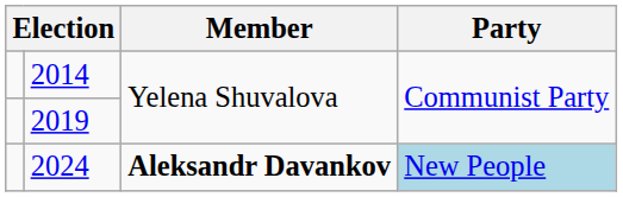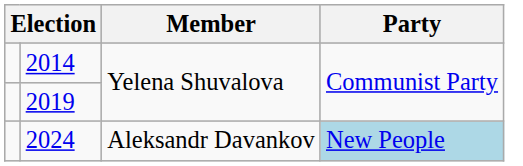2024 | Member: bold -> normal
